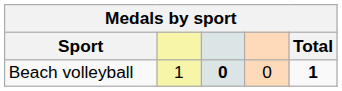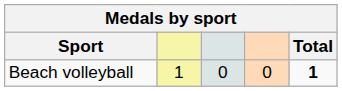Beach volleyball | column 3: bold -> normal
